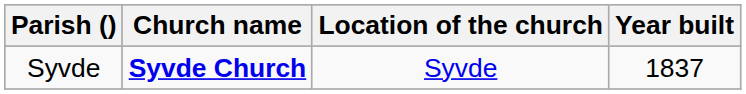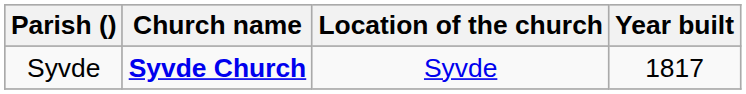row 2 | Year built: 1837 -> 1817
